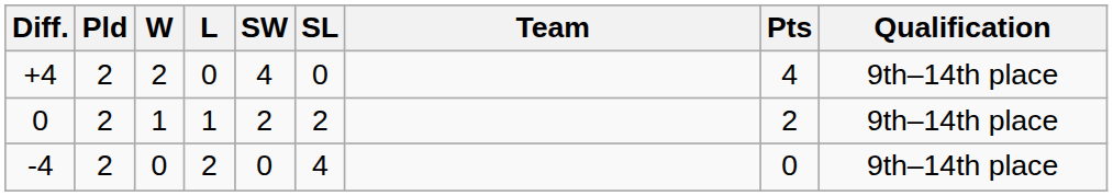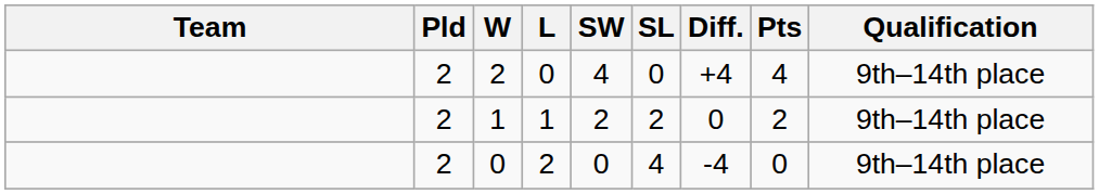columns swapped: Team <-> Diff.
